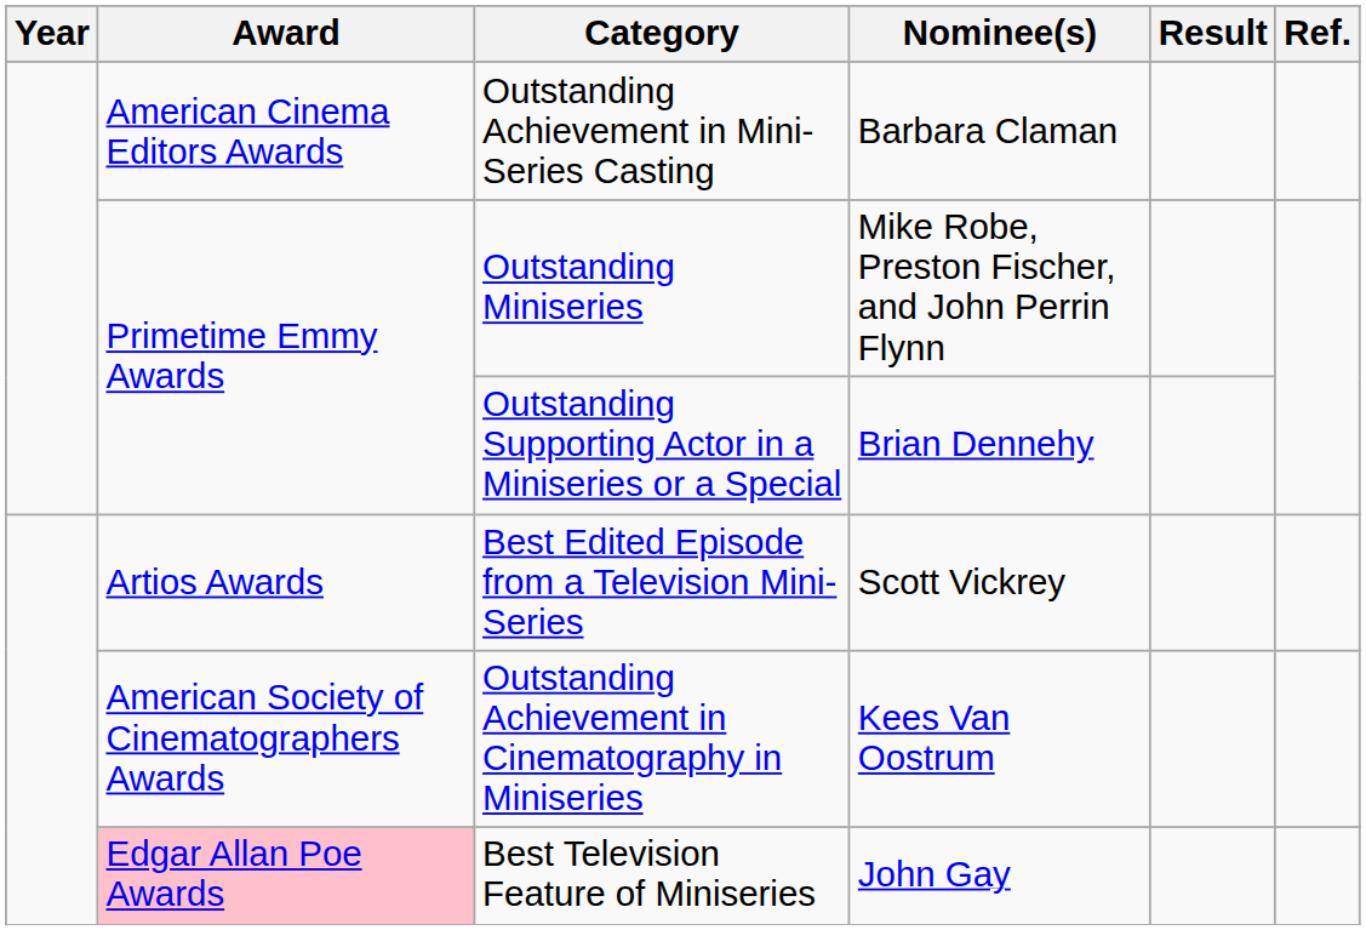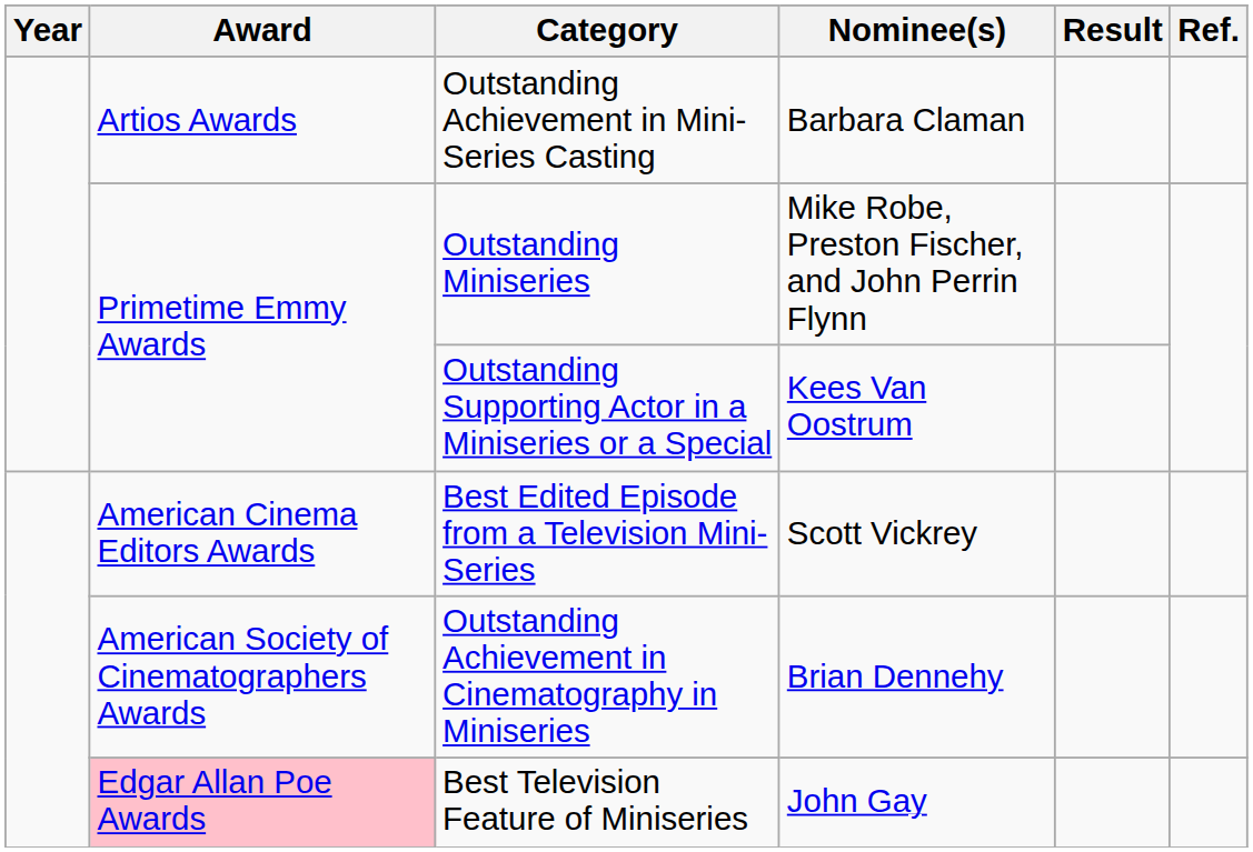Outstanding Achievement in Mini-Series Casting | Award: American Cinema Editors Awards -> Artios Awards
Outstanding Supporting Actor in a Miniseries or a Special | Nominee(s): Brian Dennehy -> Kees Van Oostrum
Best Edited Episode from a Television Mini-Series | Award: Artios Awards -> American Cinema Editors Awards
Outstanding Achievement in Cinematography in Miniseries | Nominee(s): Kees Van Oostrum -> Brian Dennehy
